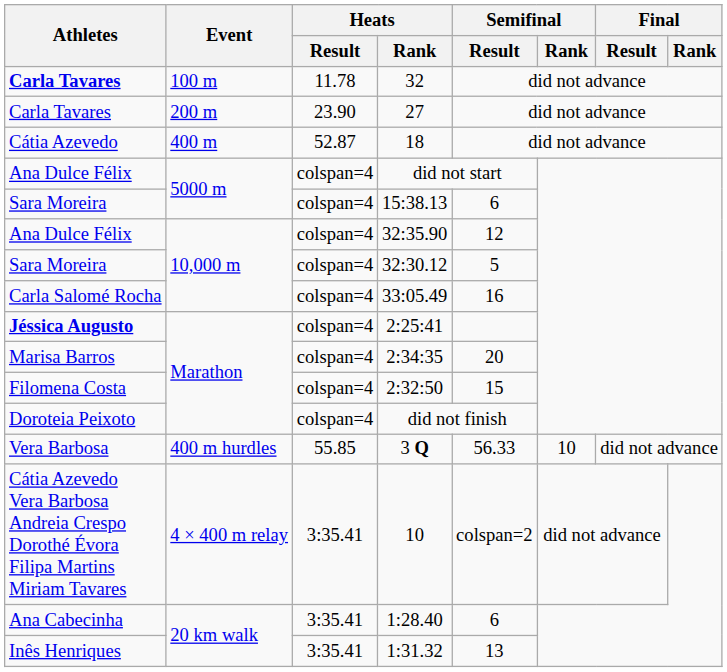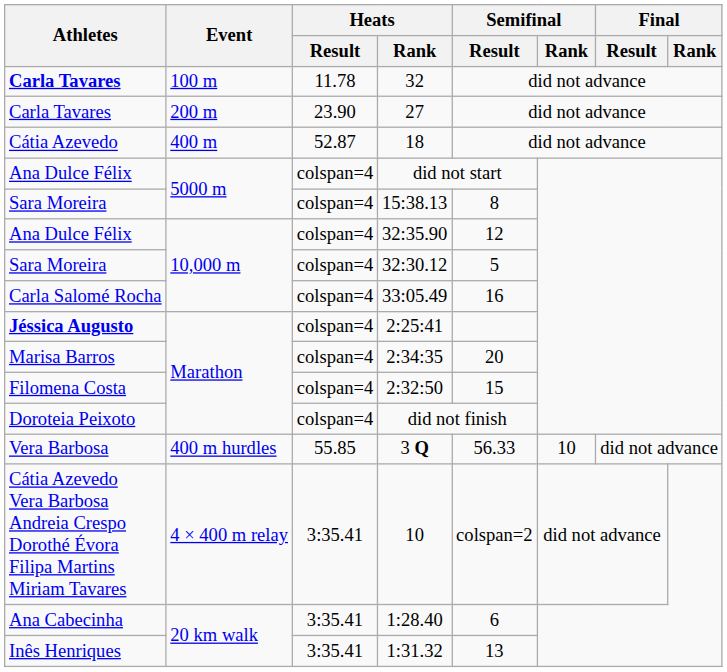15:38.13 | Semifinal / Result: 6 -> 8
